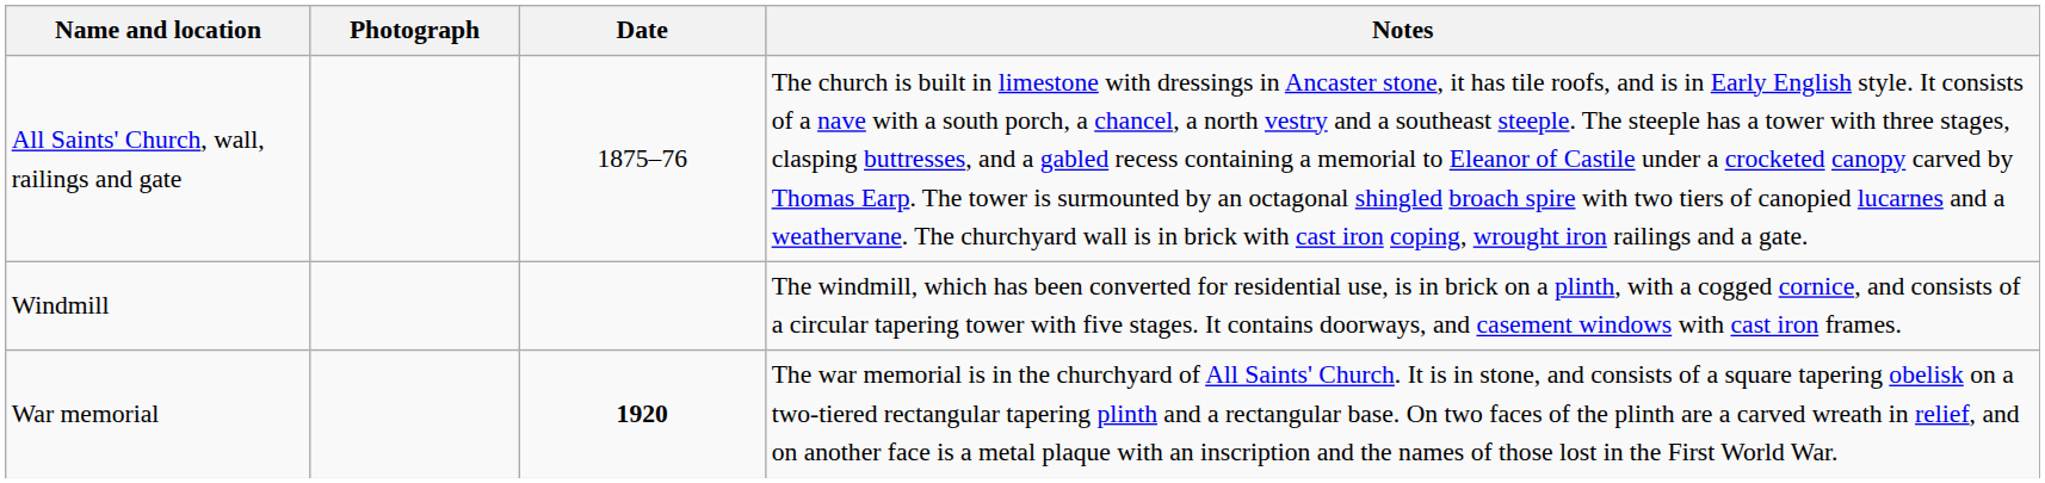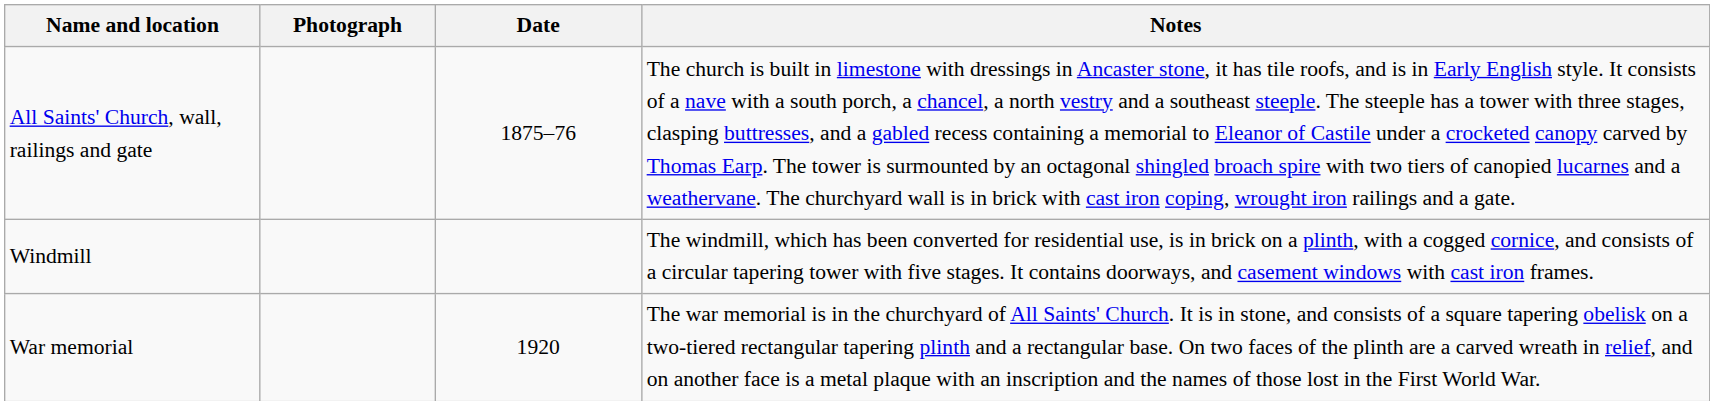War memorial | Date: bold -> normal
